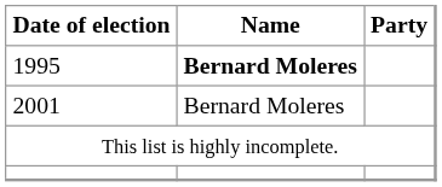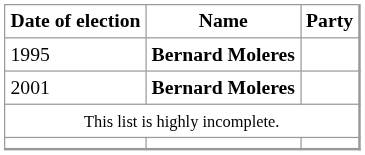2001 | Name: normal -> bold
